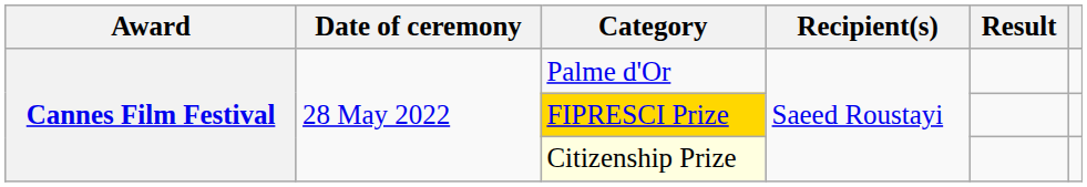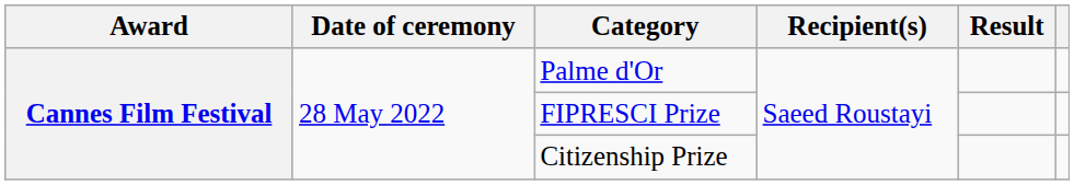FIPRESCI Prize | Category: gold background -> no background
Citizenship Prize | Category: lightyellow background -> no background
